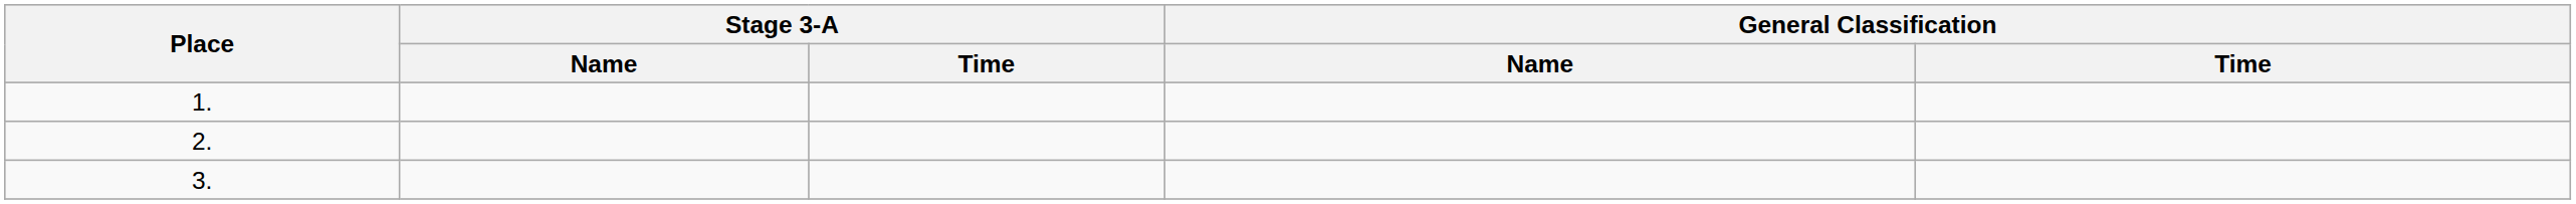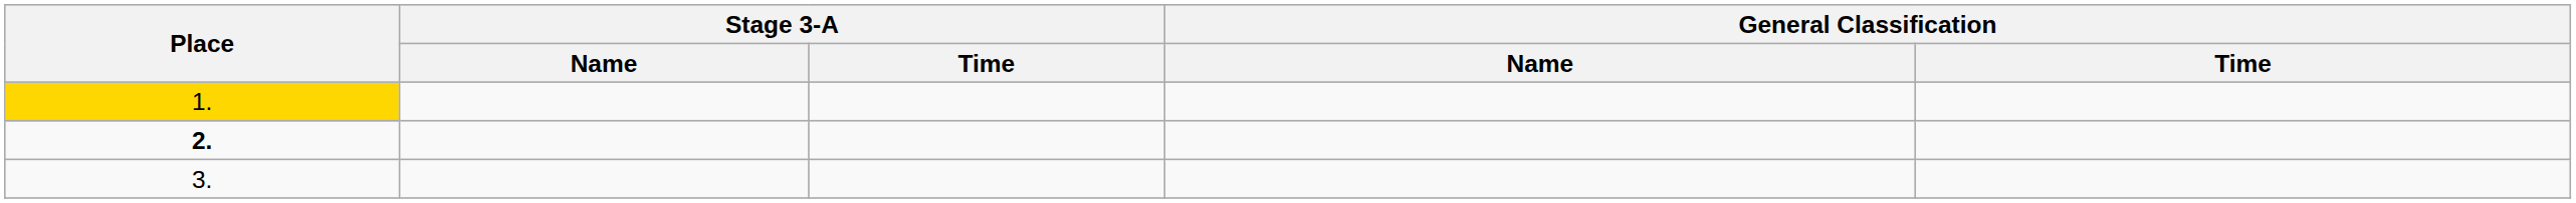1. | Place: no background -> gold background
2. | Place: normal -> bold
